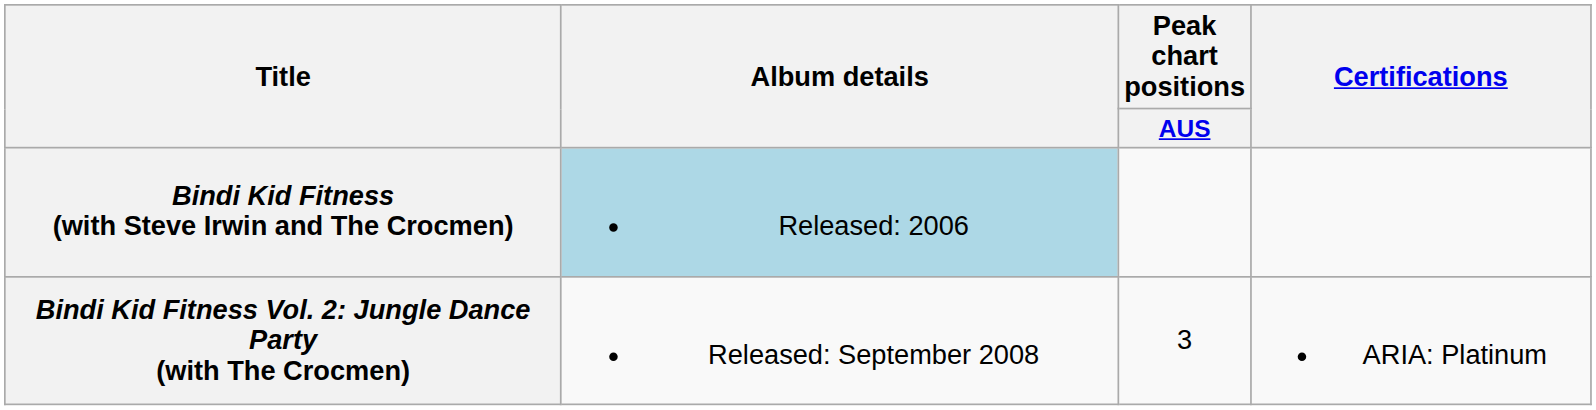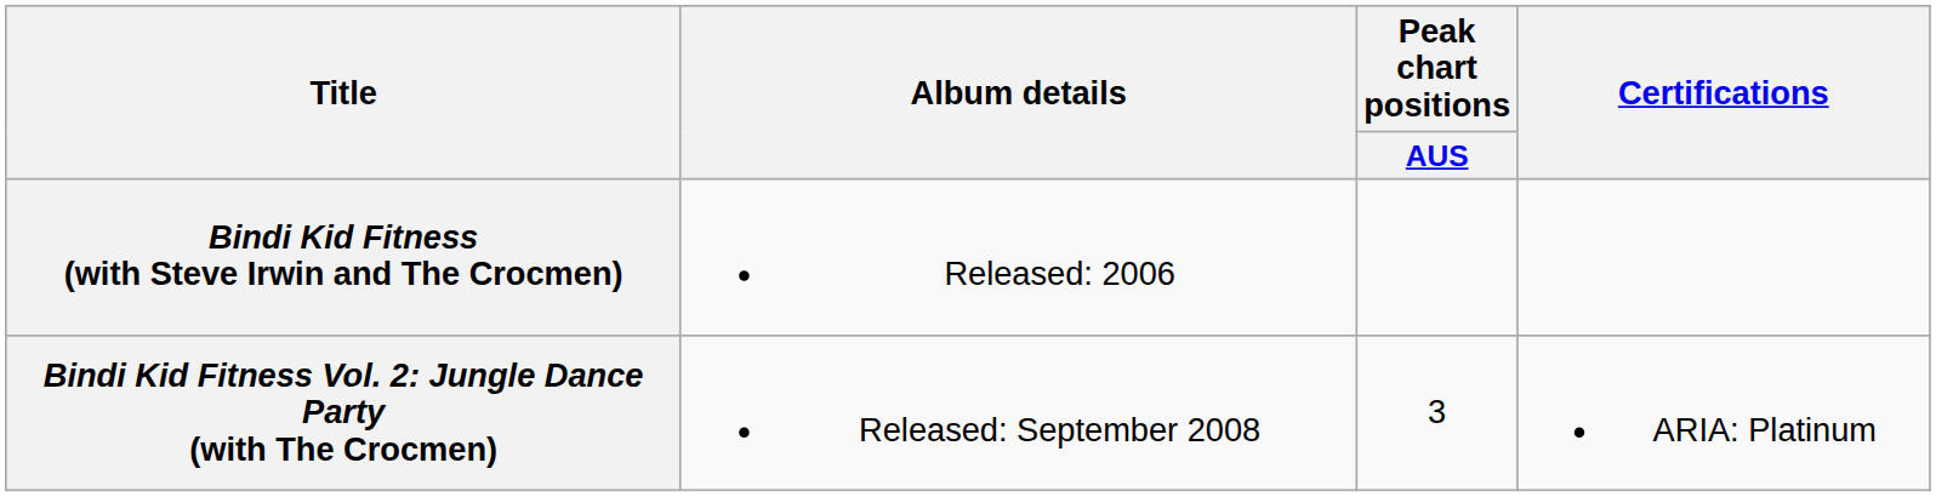Bindi Kid Fitness (with Steve Irwin and The Crocmen) | Album details: lightblue background -> no background
